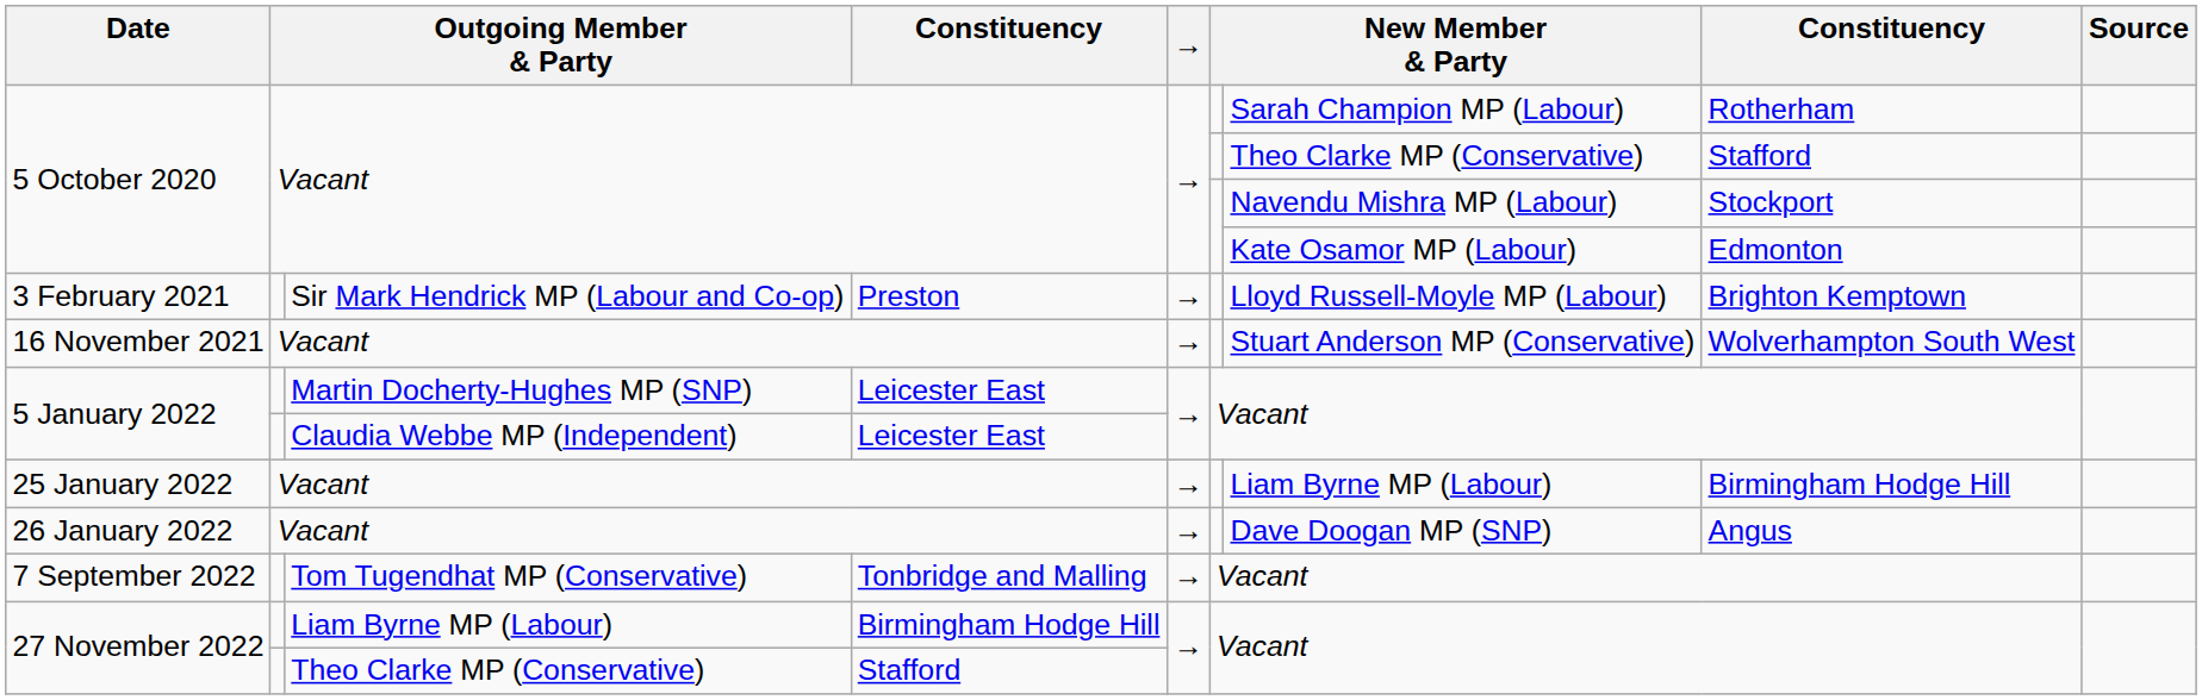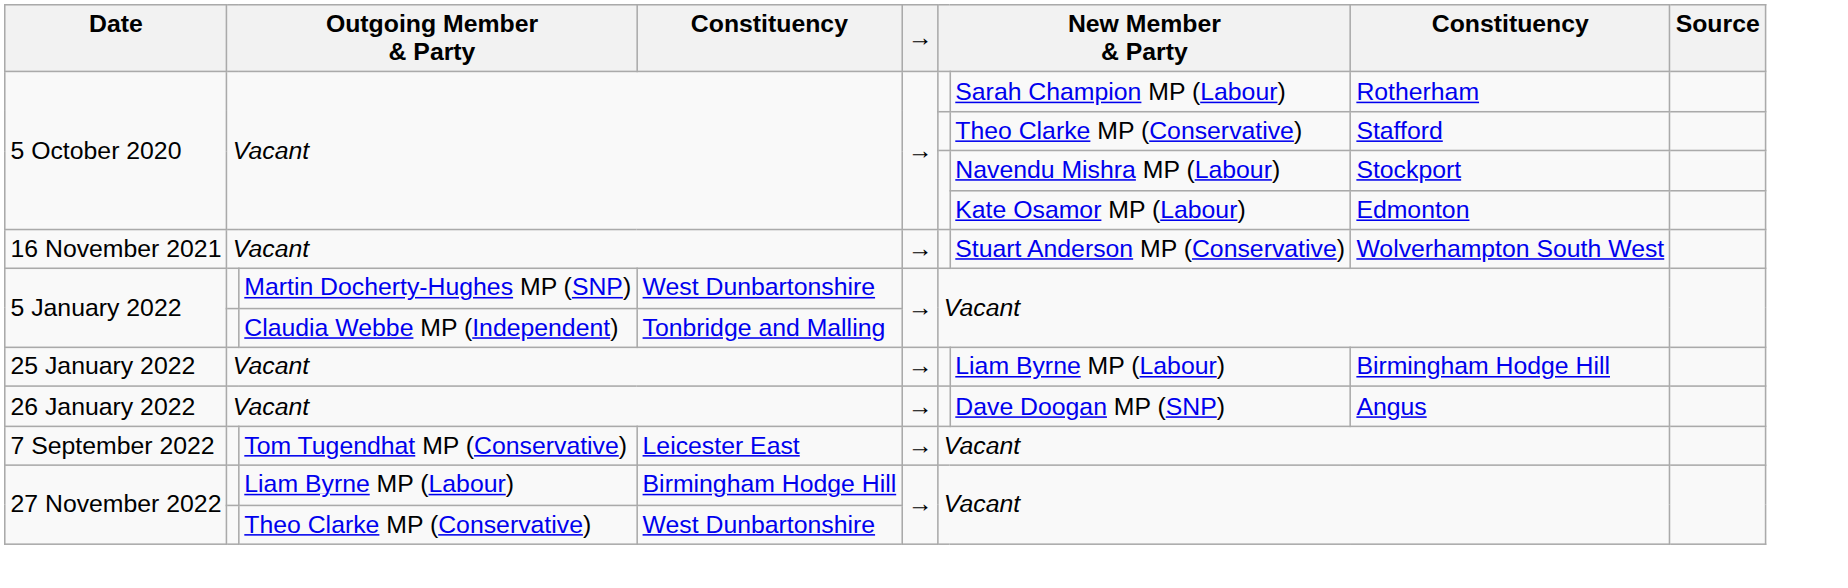- row: 3 February 2021 | Sir Mark Hendrick MP (Labour and Co-op) | Preston | → | Lloyd Russell-Moyle MP (Labour) | Brighton Kemptown
5 January 2022 / Martin Docherty-Hughes MP (SNP) | column 4: Leicester East -> West Dunbartonshire
5 January 2022 / Claudia Webbe MP (Independent) | column 4: Leicester East -> Tonbridge and Malling
7 September 2022 | column 4: Tonbridge and Malling -> Leicester East
27 November 2022 / Theo Clarke MP (Conservative) | column 4: Stafford -> West Dunbartonshire
